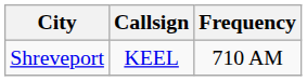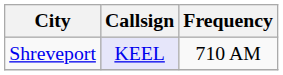Shreveport | Callsign: no background -> lavender background
